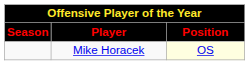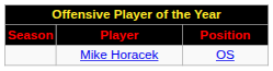Mike Horacek | Position: lightyellow background -> no background
